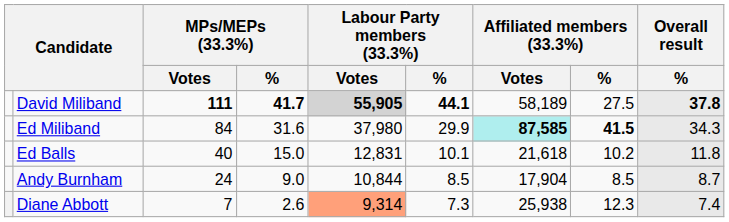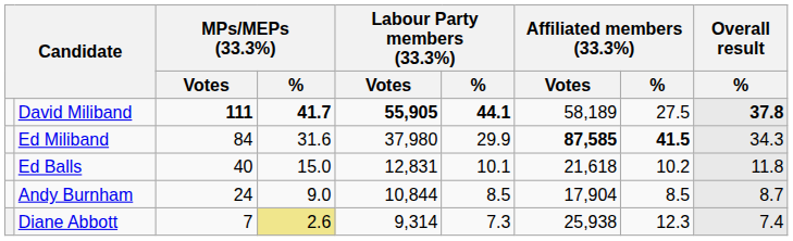David Miliband | Labour Party members (33.3%) / Votes: lightgrey background -> no background
Ed Miliband | Affiliated members (33.3%) / Votes: paleturquoise background -> no background
Diane Abbott | MPs/MEPs (33.3%) / %: no background -> khaki background
Diane Abbott | Labour Party members (33.3%) / Votes: lightsalmon background -> no background
